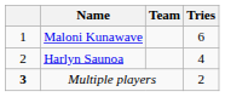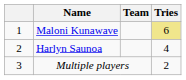Maloni Kunawave | Tries: no background -> khaki background
Multiple players | column 1: bold -> normal
